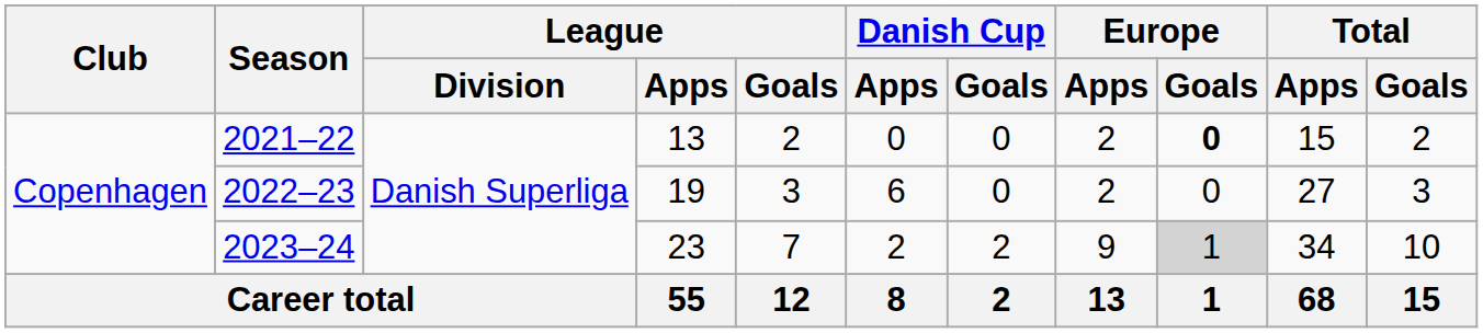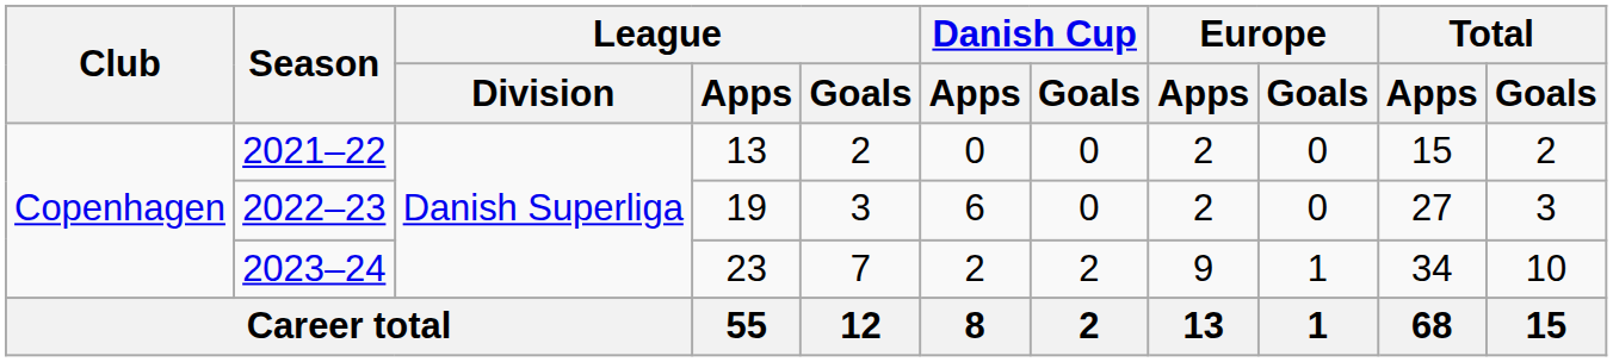2021–22 | Europe / Goals: bold -> normal
2023–24 | Europe / Goals: lightgrey background -> no background
